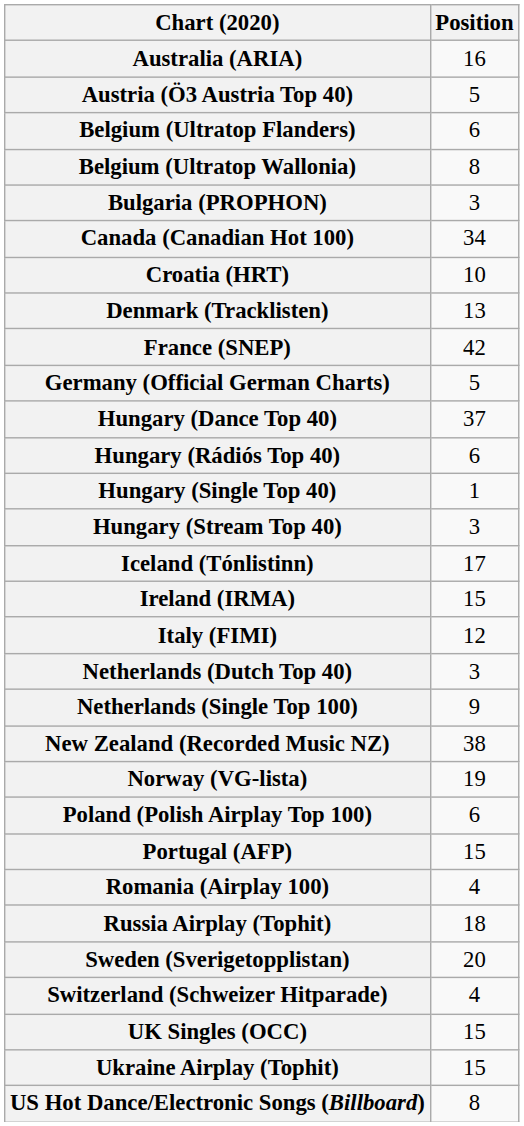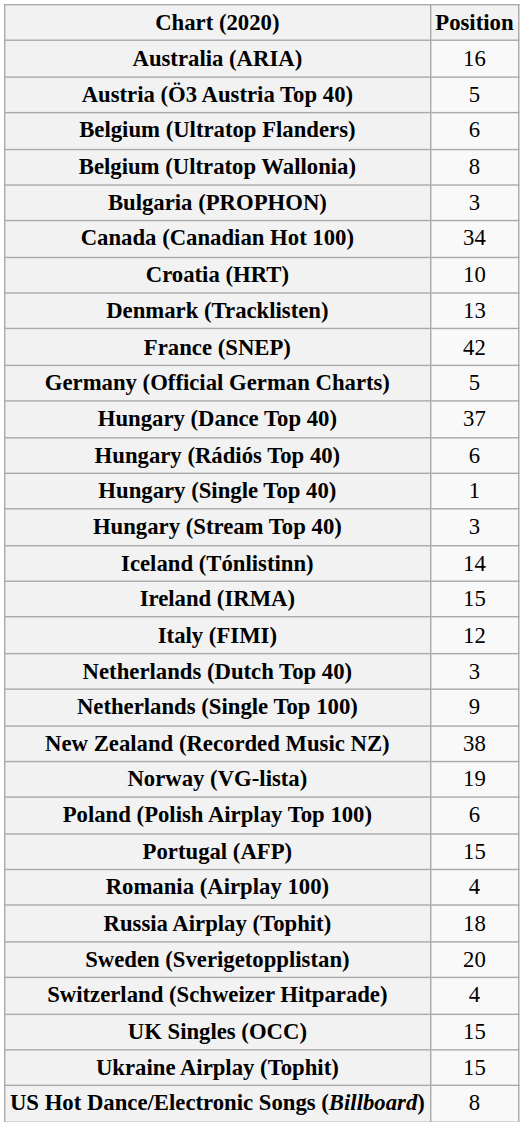Iceland (Tónlistinn) | Position: 17 -> 14
